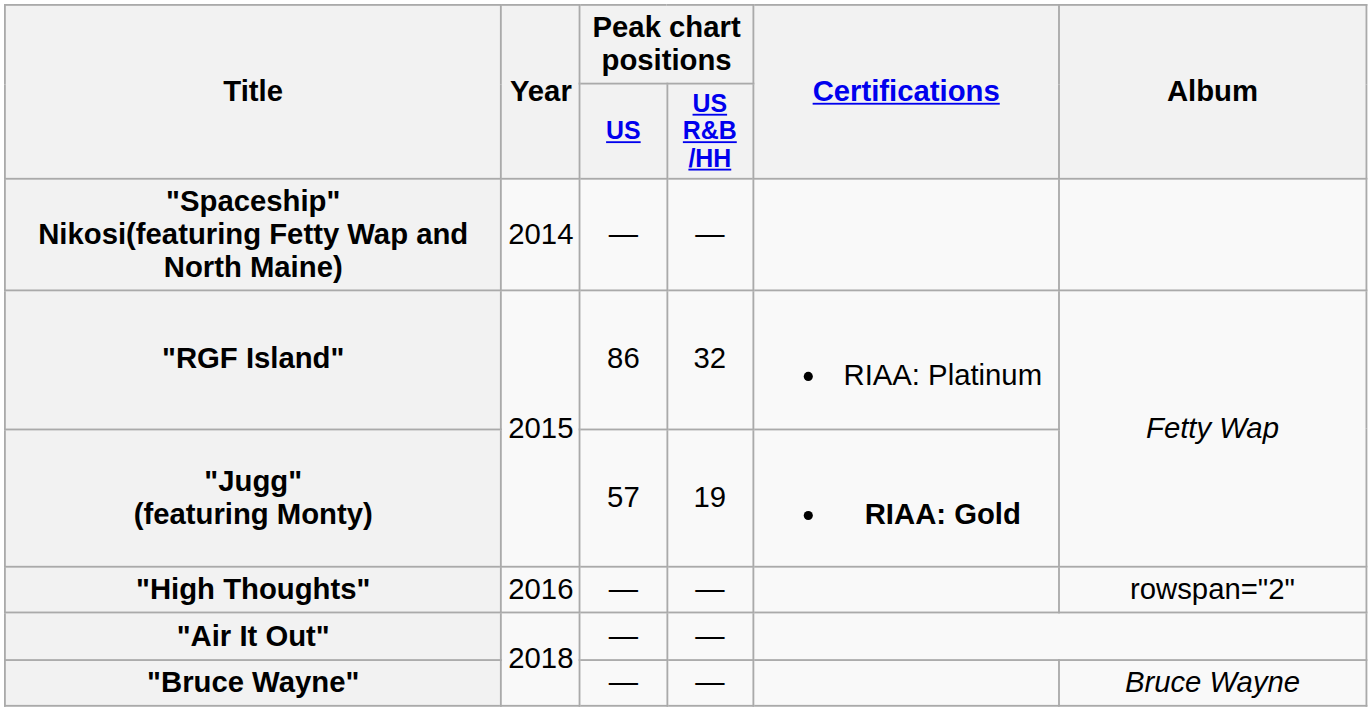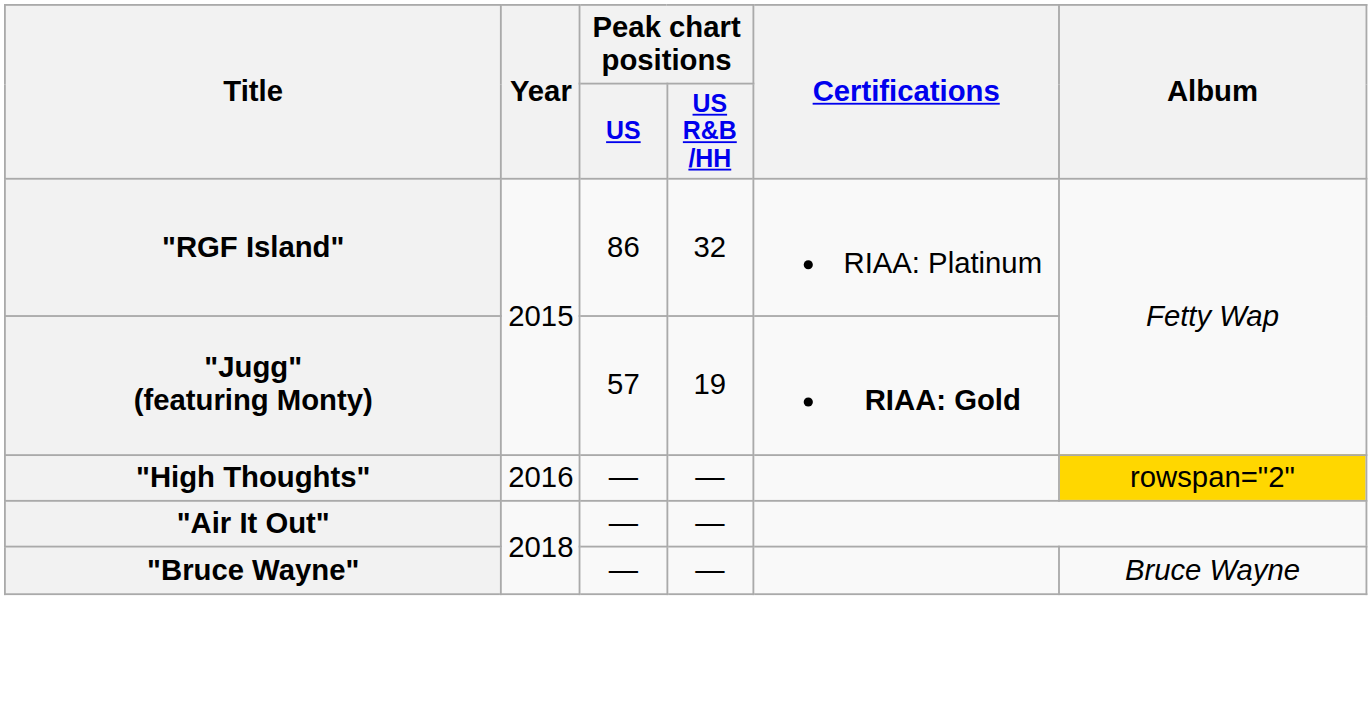- row: "Spaceship" Nikosi(featuring Fetty Wap and North Maine) | 2014 | — | —
"High Thoughts" | Album: no background -> gold background
